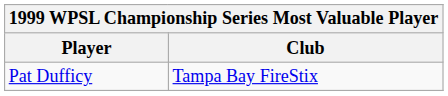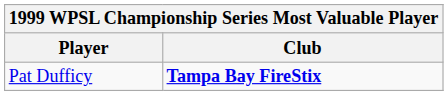Pat Dufficy | Club: normal -> bold
